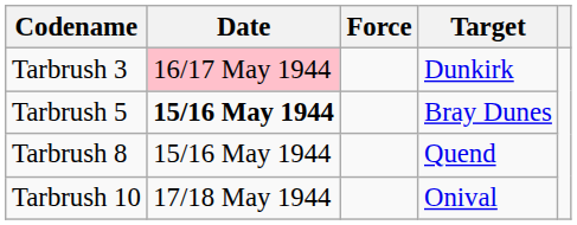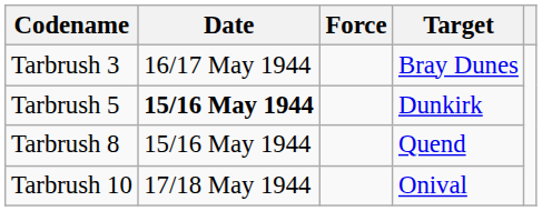Tarbrush 3 | Date: pink background -> no background
Tarbrush 3 | Target: Dunkirk -> Bray Dunes
Tarbrush 5 | Target: Bray Dunes -> Dunkirk
